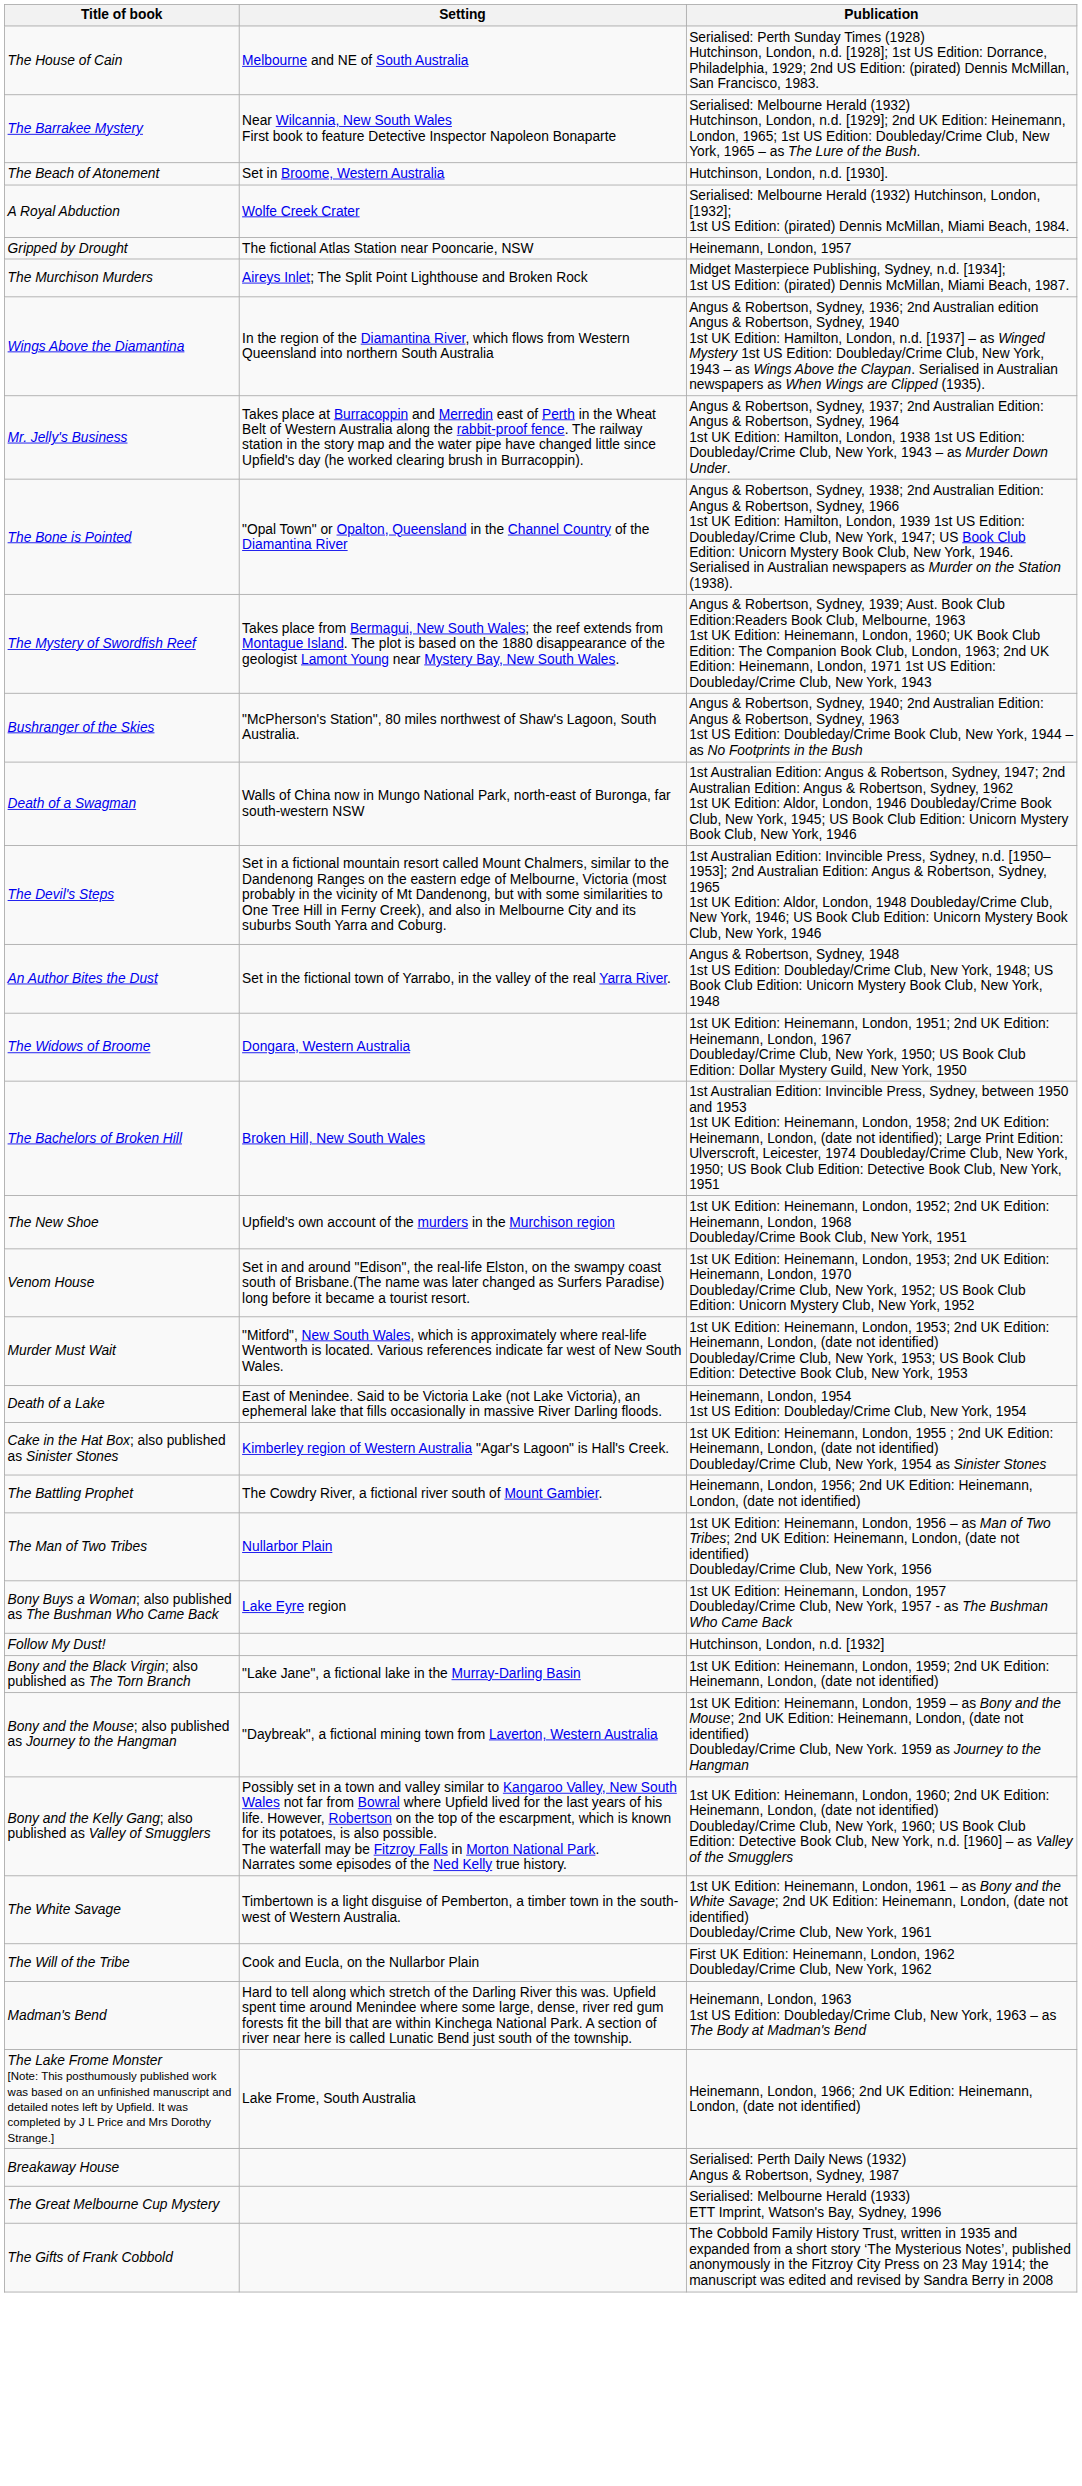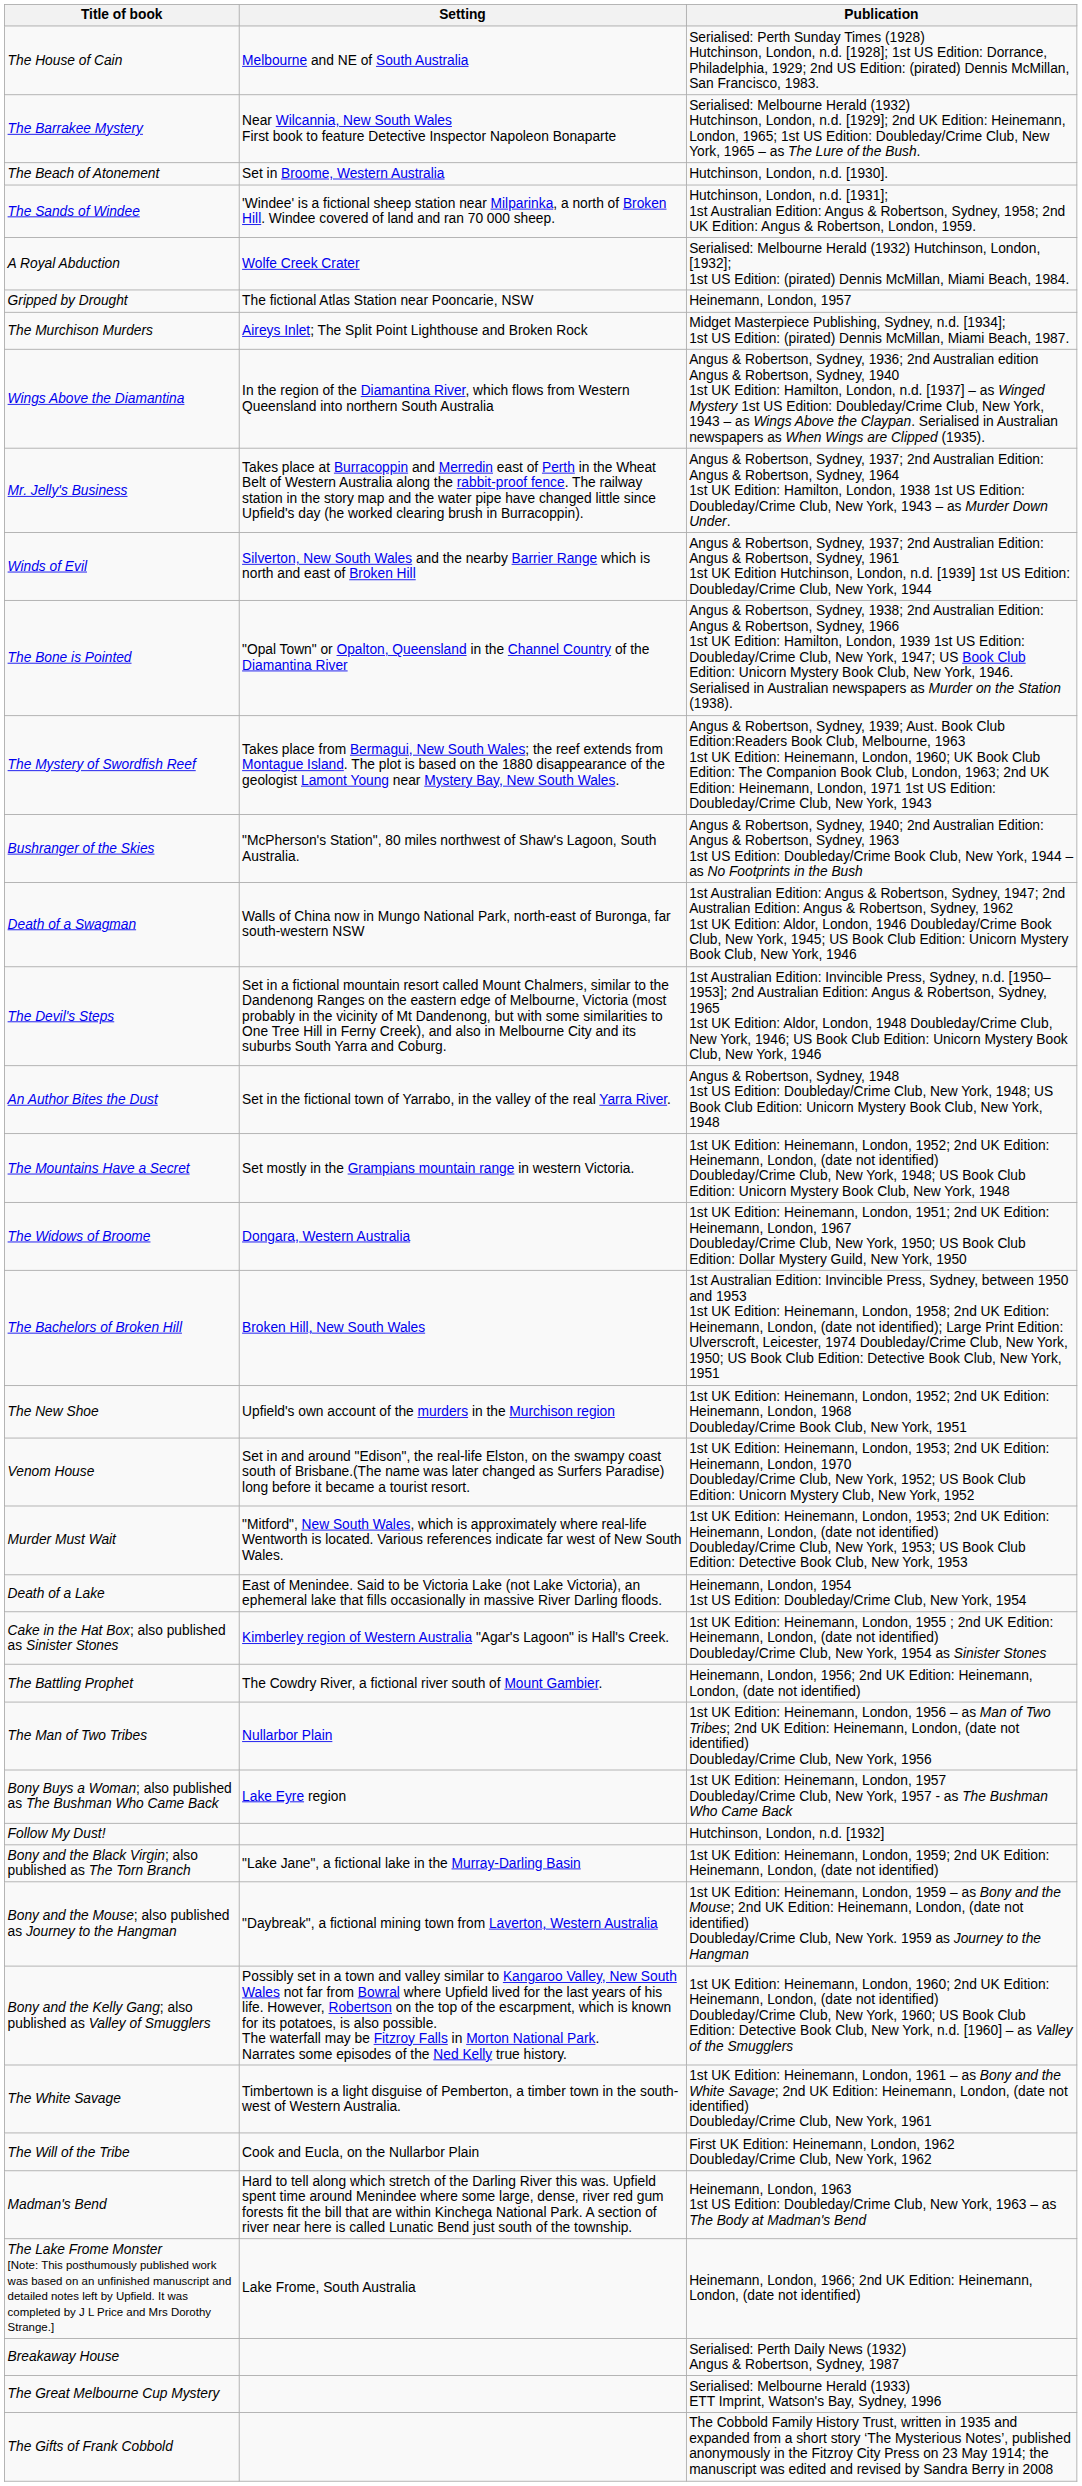+ row: The Sands of Windee | 'Windee' is a fictional sheep station near Milparinka, a north of Broken Hill. Windee covered of land and ran 70 000 sheep. | Hutchinson, London, n.d. [1931]; 1st Australian Edition: Angus & Robertson, Sydney, 1958; 2nd UK Edition: Angus & Robertson, London, 1959.
+ row: Winds of Evil | Silverton, New South Wales and the nearby Barrier Range which is north and east of Broken Hill | Angus & Robertson, Sydney, 1937; 2nd Australian Edition: Angus & Robertson, Sydney, 1961 1st UK Edition Hutchinson, London, n.d. [1939] 1st US Edition: Doubleday/Crime Club, New York, 1944
+ row: The Mountains Have a Secret | Set mostly in the Grampians mountain range in western Victoria. | 1st UK Edition: Heinemann, London, 1952; 2nd UK Edition: Heinemann, London, (date not identified) Doubleday/Crime Club, New York, 1948; US Book Club Edition: Unicorn Mystery Book Club, New York, 1948
